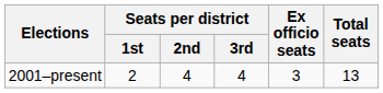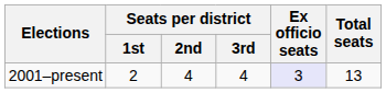2001–present | Ex officio seats: no background -> lavender background
